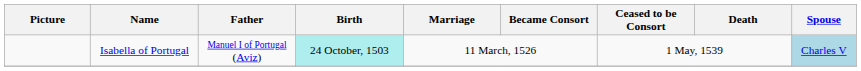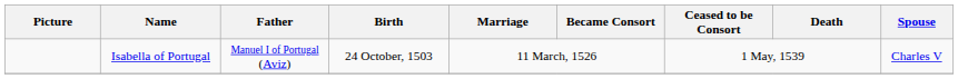Isabella of Portugal | Birth: paleturquoise background -> no background
Isabella of Portugal | Spouse: lightblue background -> no background
